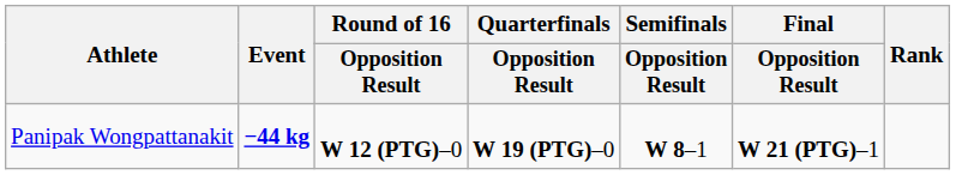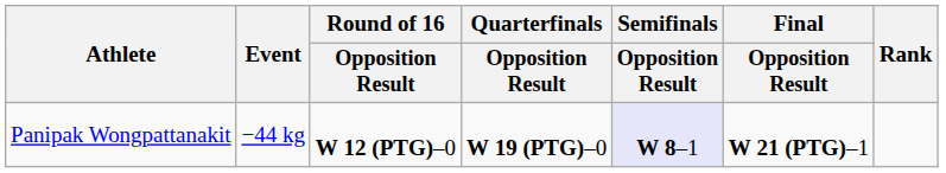Panipak Wongpattanakit | Event: bold -> normal
Panipak Wongpattanakit | Semifinals / Opposition Result: no background -> lavender background
